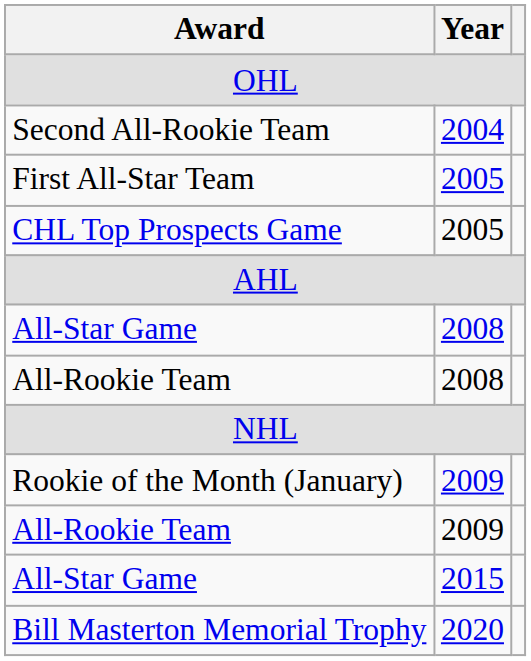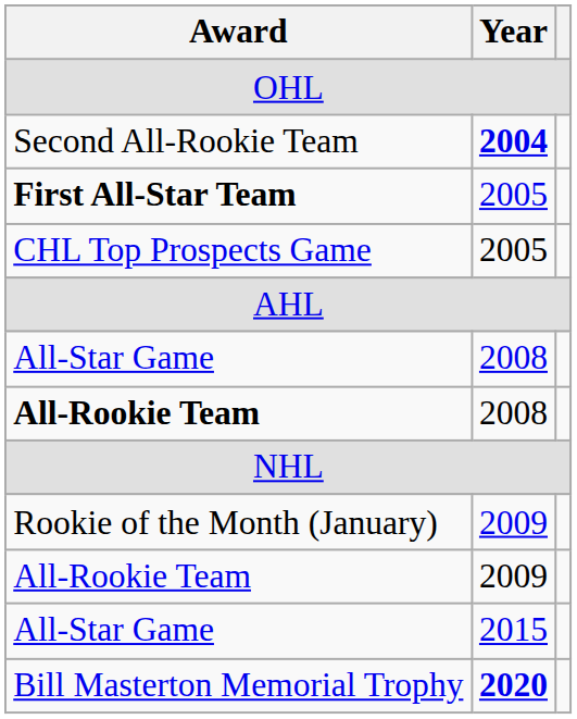Second All-Rookie Team | Year: normal -> bold
First All-Star Team | Award: normal -> bold
All-Rookie Team / 2008 | Award: normal -> bold
Bill Masterton Memorial Trophy | Year: normal -> bold
